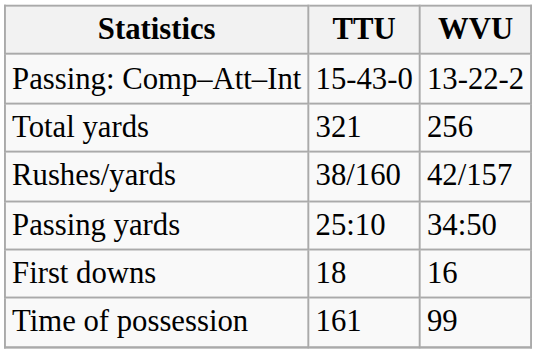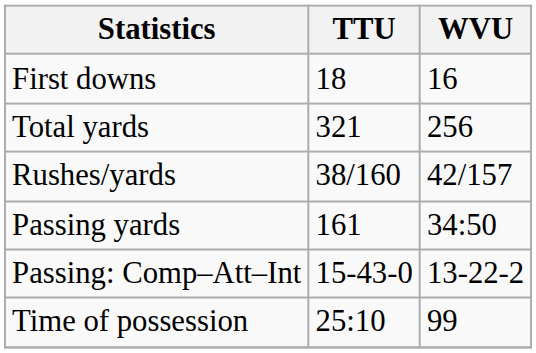rows swapped: First downs <-> Passing: Comp–Att–Int
Passing yards | TTU: 25:10 -> 161
Time of possession | TTU: 161 -> 25:10
